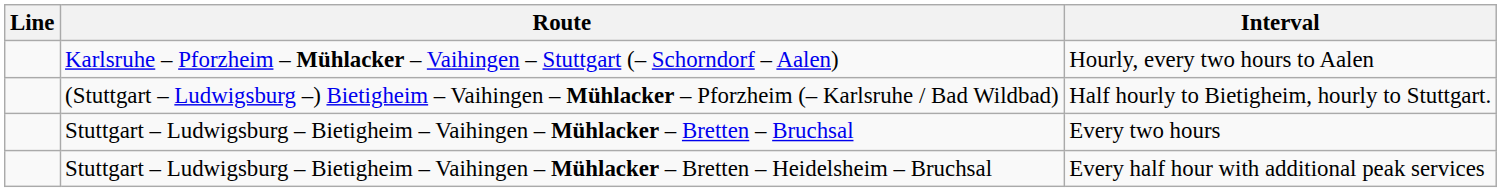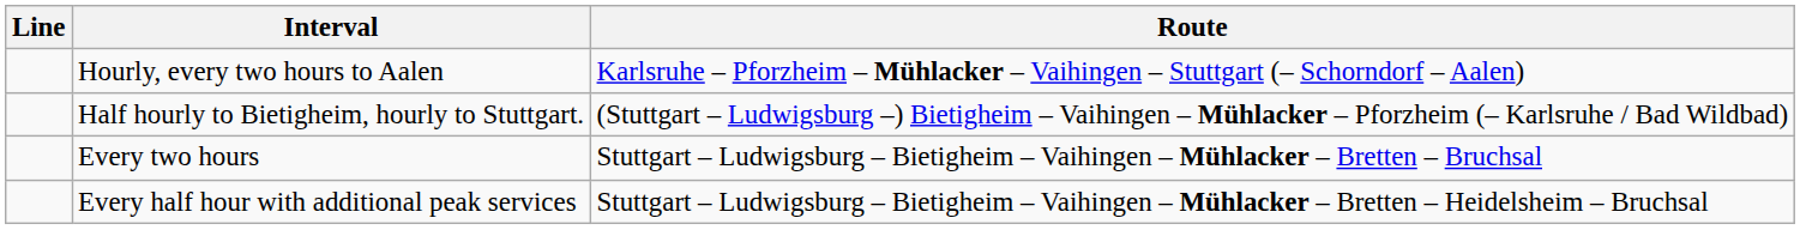columns swapped: Route <-> Interval
